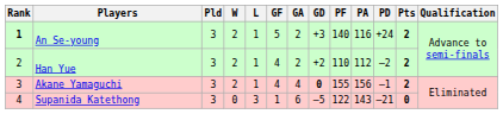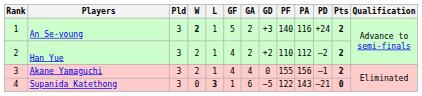An Se-young | Rank: bold -> normal
An Se-young | W: normal -> bold
Akane Yamaguchi | GD: bold -> normal
Supanida Katethong | L: normal -> bold
